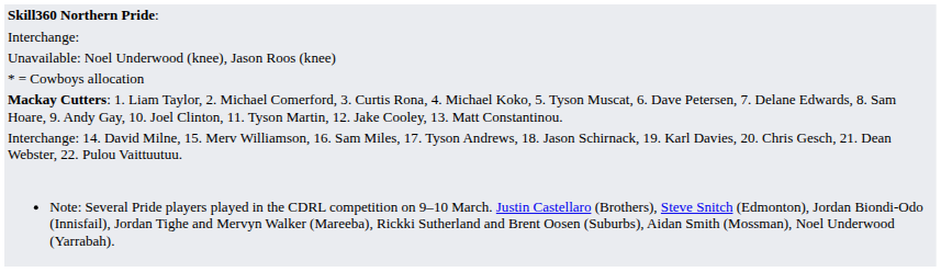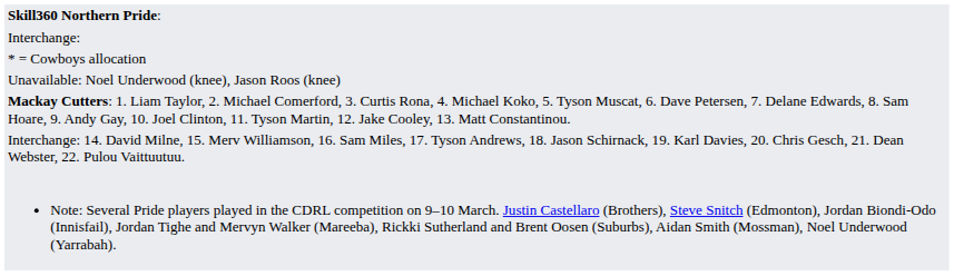row 3 | column 1: Unavailable: Noel Underwood (knee), Jason Roos (knee) -> * = Cowboys allocation
row 4 | column 1: * = Cowboys allocation -> Unavailable: Noel Underwood (knee), Jason Roos (knee)
